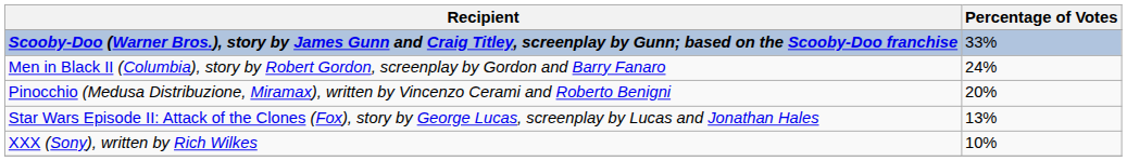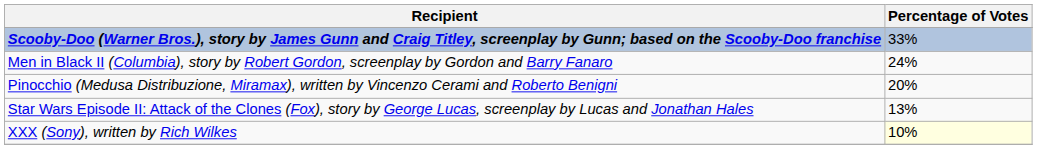XXX (Sony), written by Rich Wilkes | Percentage of Votes: no background -> lightyellow background
